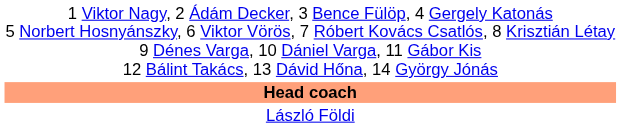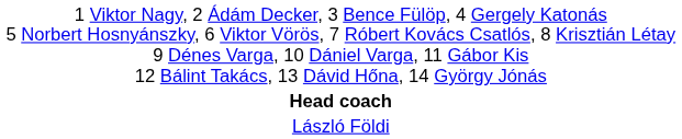row 2 | column 1: lightsalmon background -> no background
